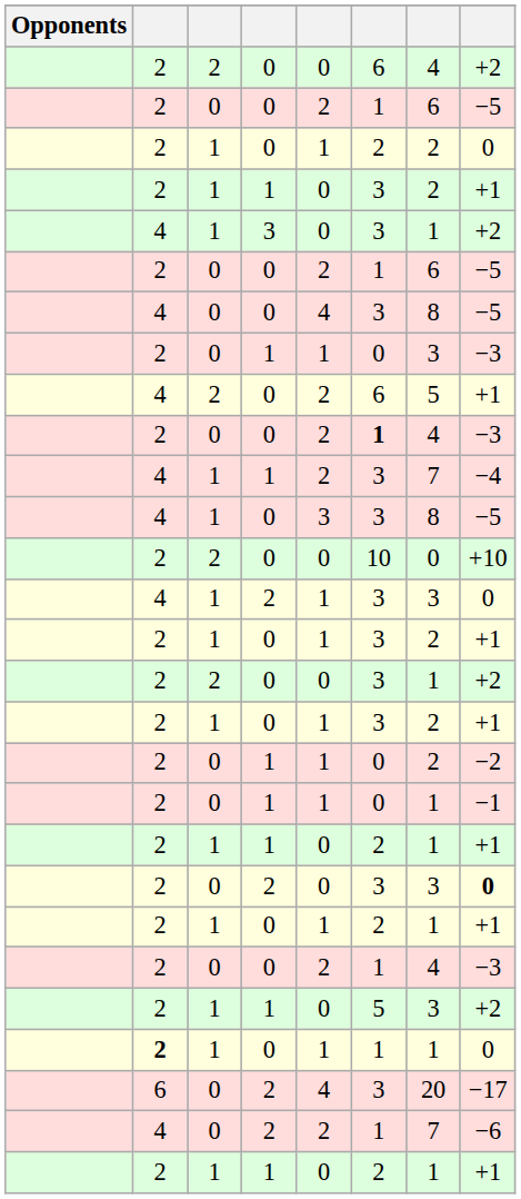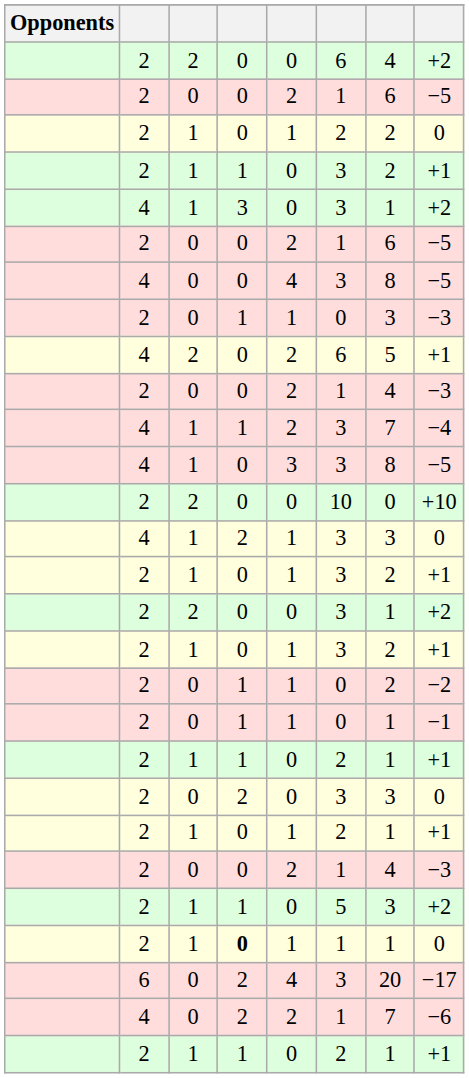row 11 | column 6: bold -> normal
row 22 | column 8: bold -> normal
row 26 | column 2: bold -> normal
row 26 | column 4: normal -> bold
